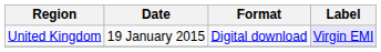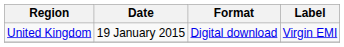United Kingdom | Label: lavender background -> no background
